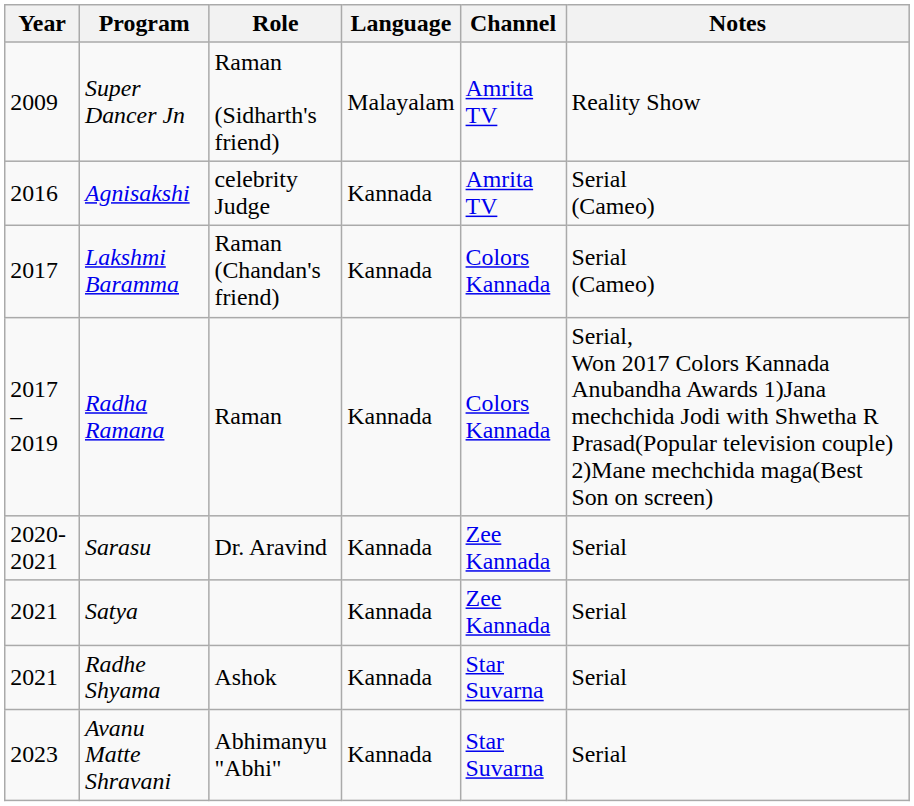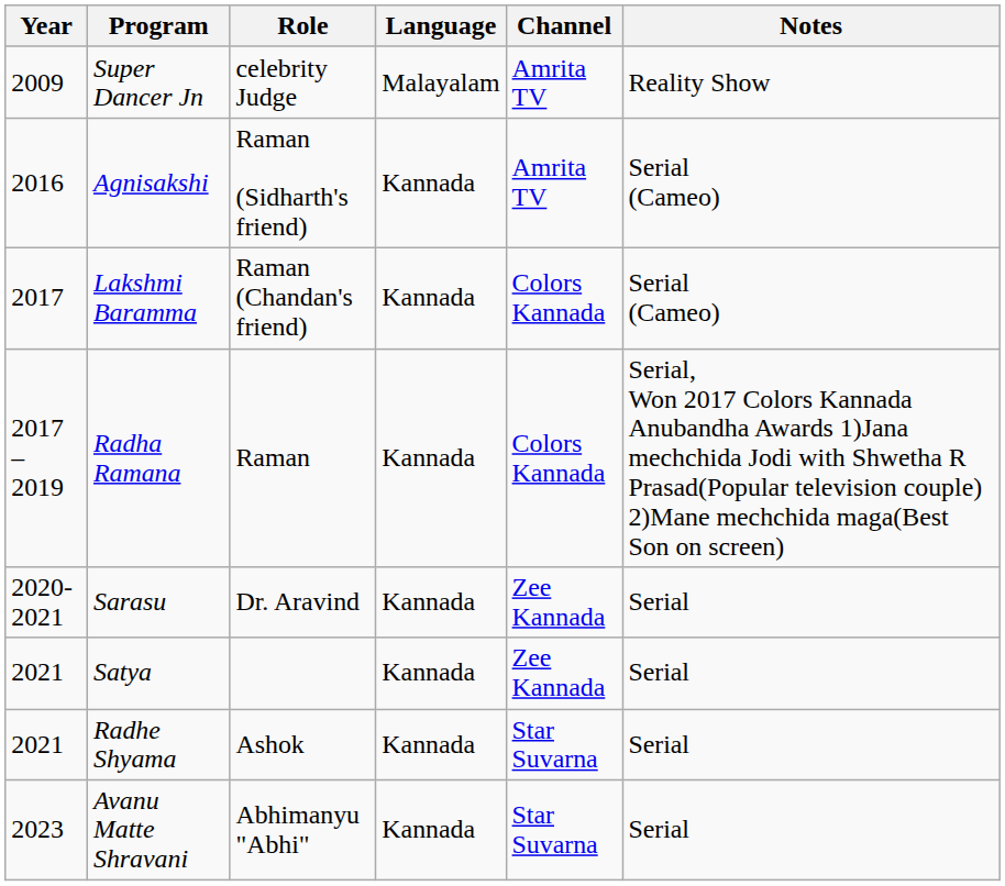Super Dancer Jn | Role: Raman (Sidharth's friend) -> celebrity Judge
Agnisakshi | Role: celebrity Judge -> Raman (Sidharth's friend)
